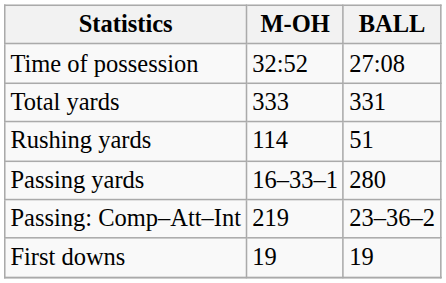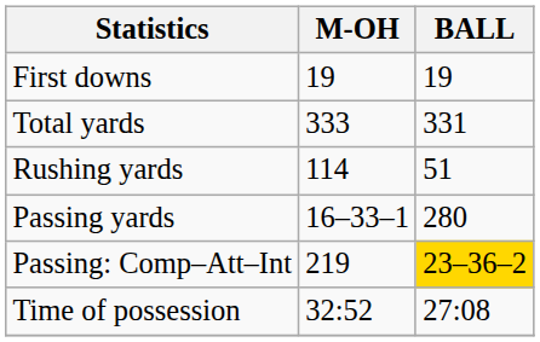rows swapped: First downs <-> Time of possession
Passing: Comp–Att–Int | BALL: no background -> gold background
